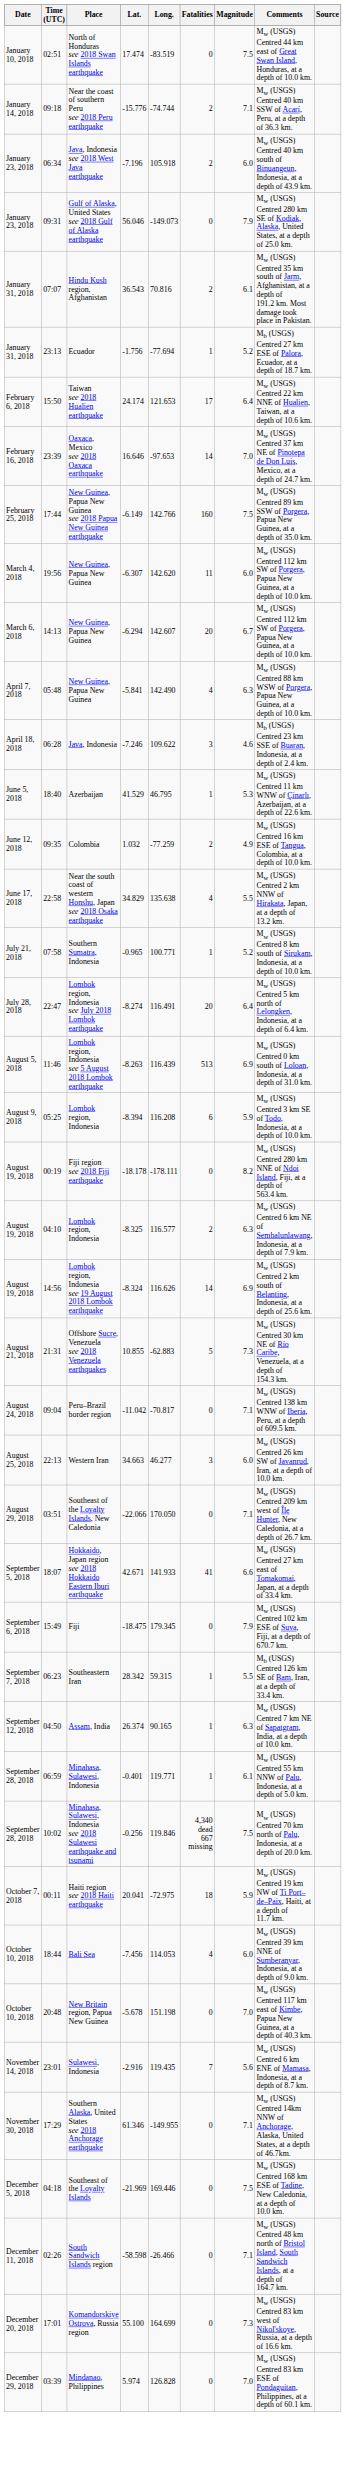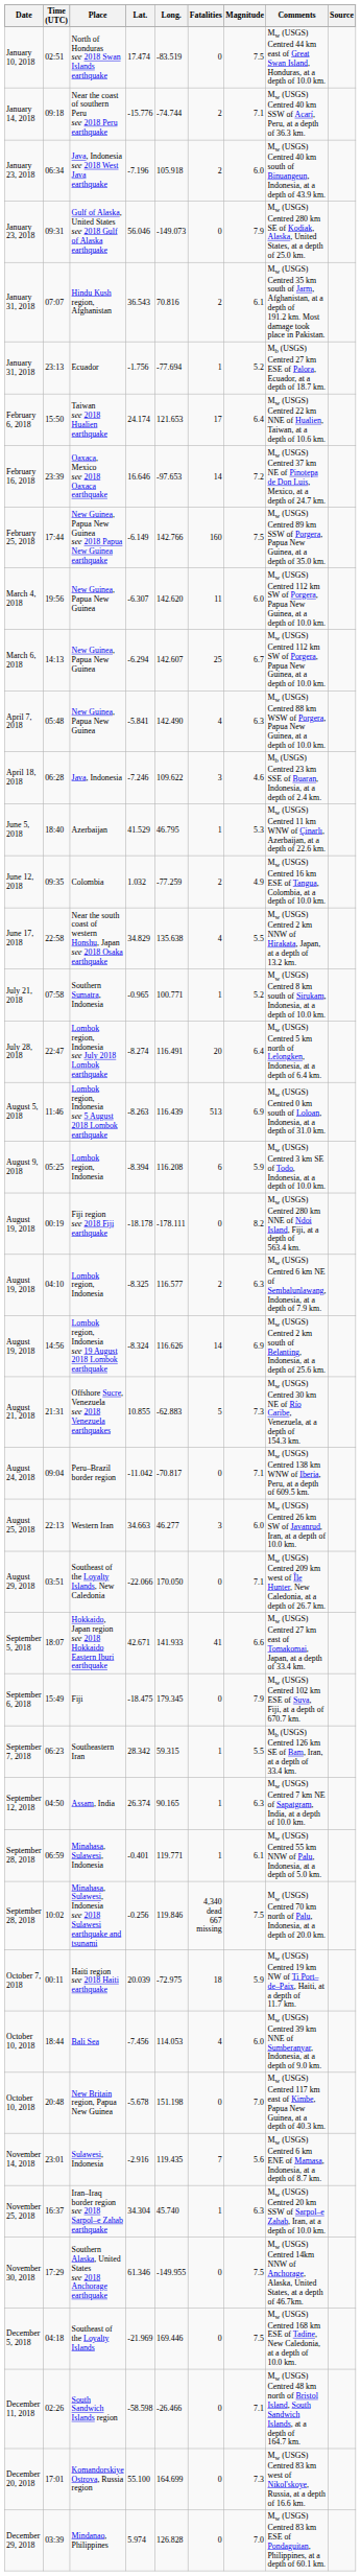Oaxaca, Mexico see 2018 Oaxaca earthquake | Magnitude: 7.0 -> 7.2
14:13 / New Guinea, Papua New Guinea | Fatalities: 20 -> 25
Haiti region see 2018 Haiti earthquake | Lat.: 20.041 -> 20.039
+ row: November 25, 2018 | 16:37 | Iran–Iraq border region see 2018 Sarpol–e Zahab earthquake | 34.304 | 45.740 | 1 | 6.3 | Mw (USGS) Centred 20 km SSW of Sarpol–e Zahab, Iran, at a depth of 10.0 km.
Southern Alaska, United States see 2018 Anchorage earthquake | Magnitude: 7.1 -> 7.5
